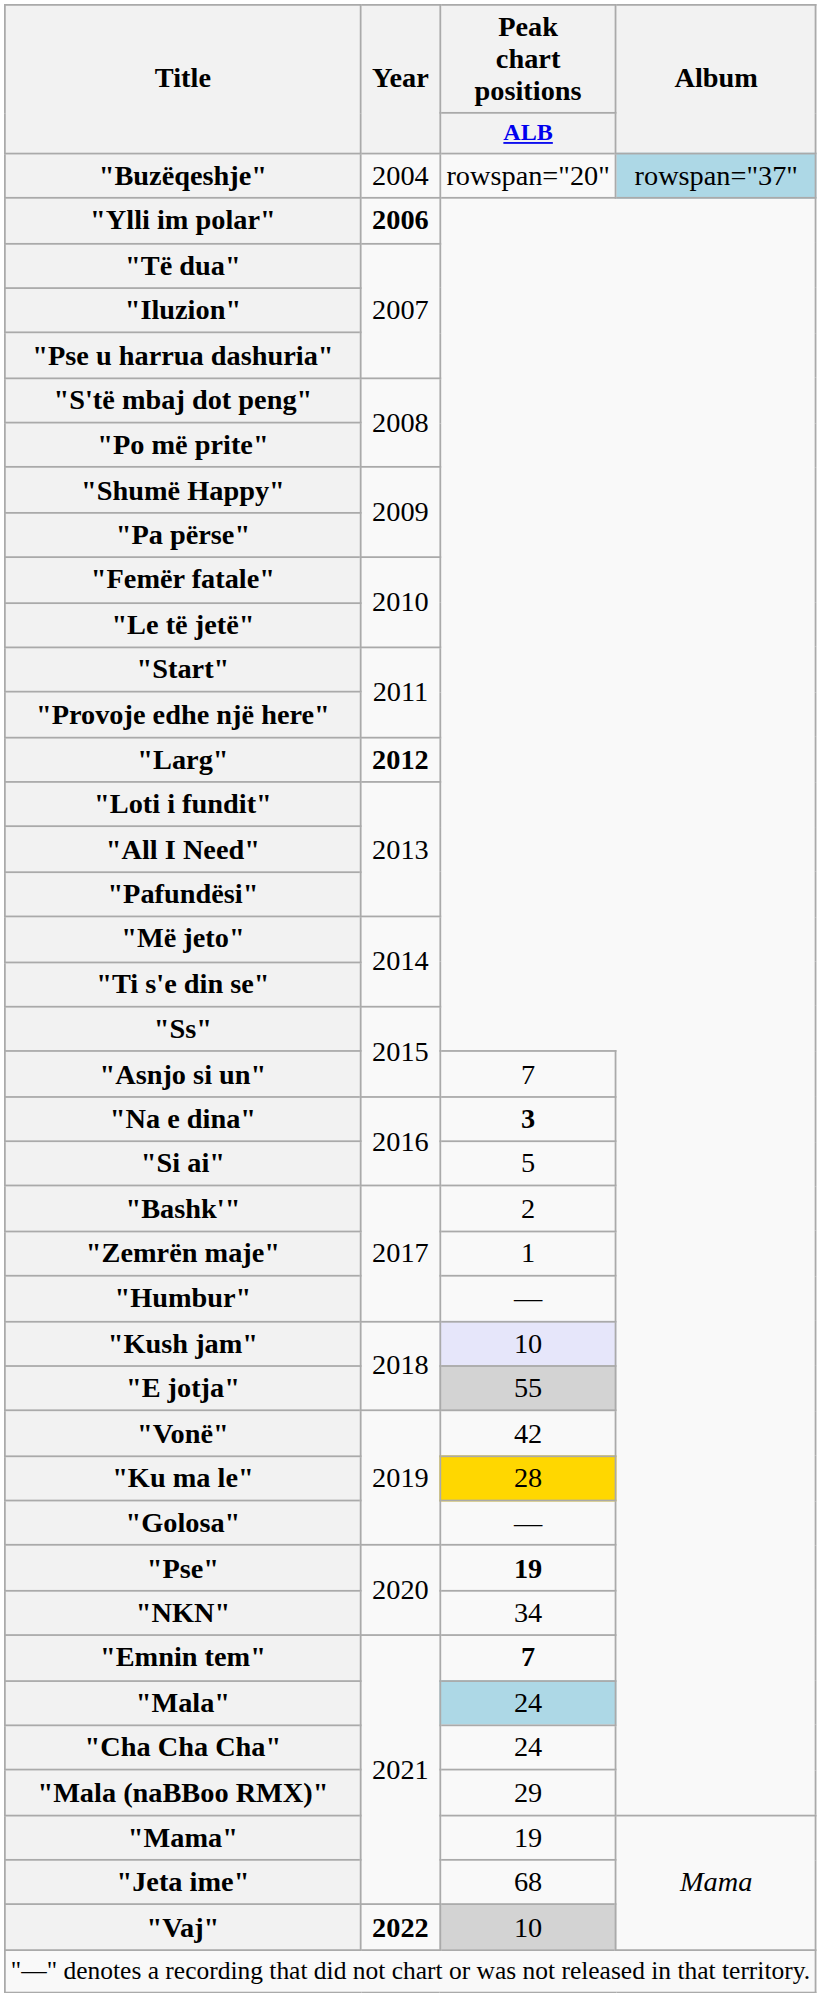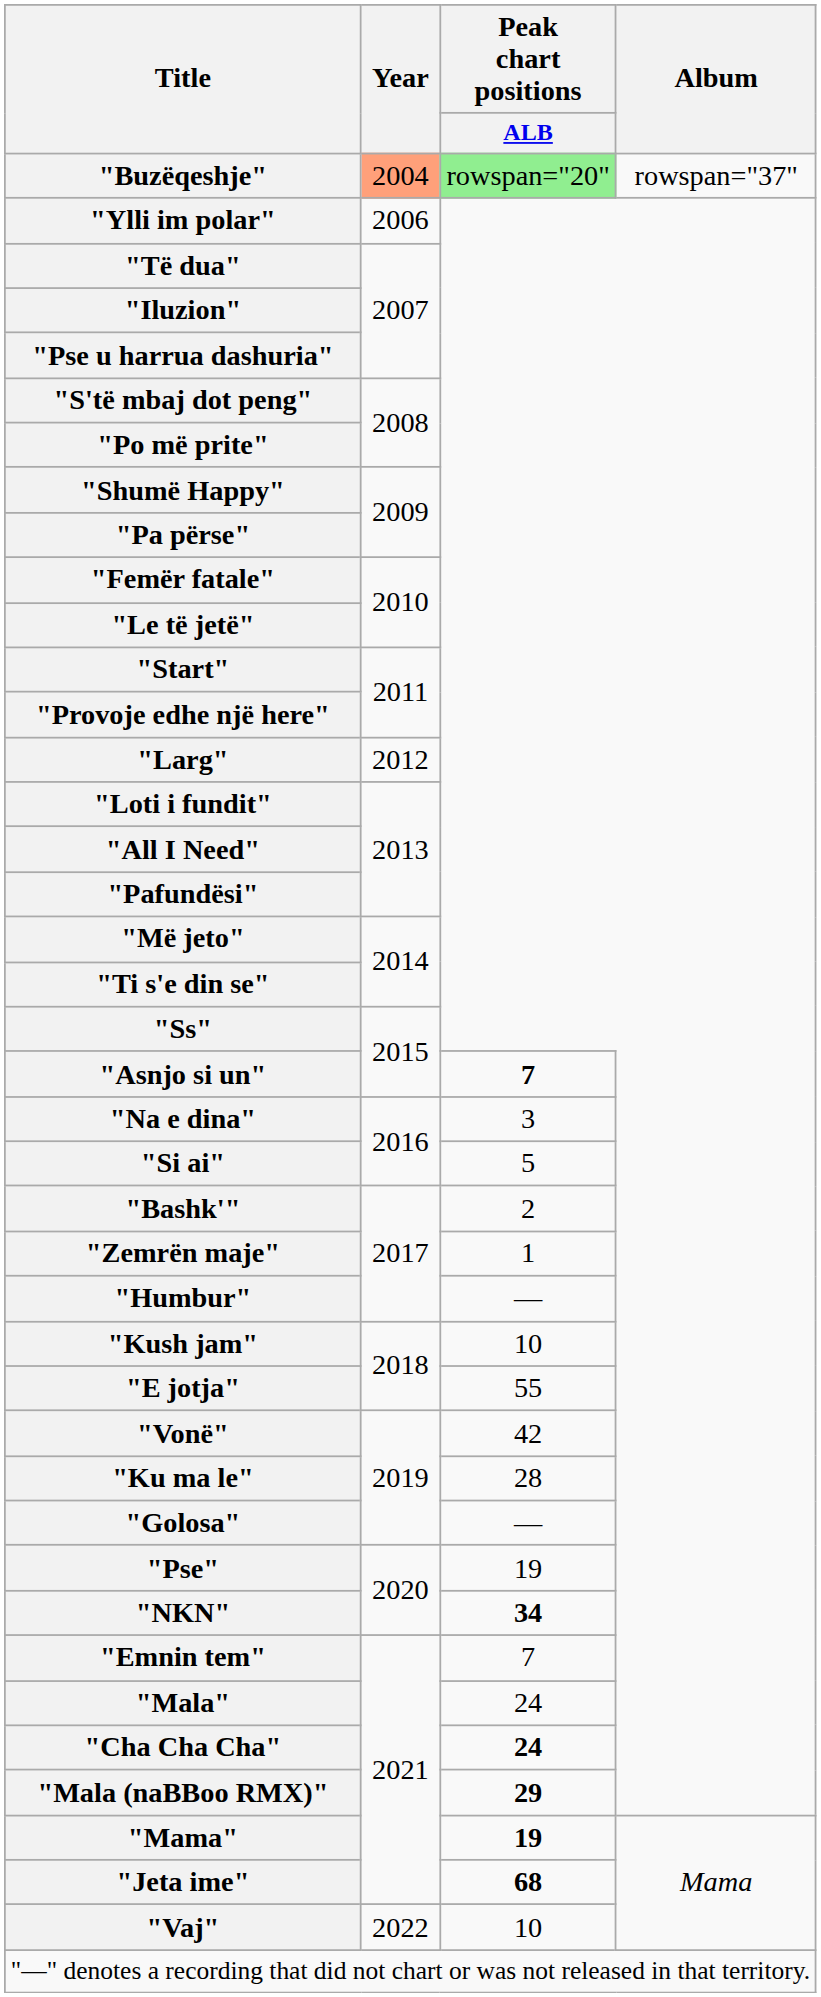"Buzëqeshje" | Year: no background -> lightsalmon background
"Buzëqeshje" | Peak chart positions / ALB: no background -> lightgreen background
"Buzëqeshje" | Album: lightblue background -> no background
"Ylli im polar" | Year: bold -> normal
"Larg" | Year: bold -> normal
"Asnjo si un" | Peak chart positions / ALB: normal -> bold
"Na e dina" | Peak chart positions / ALB: bold -> normal
"Kush jam" | Peak chart positions / ALB: lavender background -> no background
"E jotja" | Peak chart positions / ALB: lightgrey background -> no background
"Ku ma le" | Peak chart positions / ALB: gold background -> no background
"Pse" | Peak chart positions / ALB: bold -> normal
"NKN" | Peak chart positions / ALB: normal -> bold
"Emnin tem" | Peak chart positions / ALB: bold -> normal
"Mala" | Peak chart positions / ALB: lightblue background -> no background
"Cha Cha Cha" | Peak chart positions / ALB: normal -> bold
"Mala (naBBoo RMX)" | Peak chart positions / ALB: normal -> bold
"Mama" | Peak chart positions / ALB: normal -> bold
"Jeta ime" | Peak chart positions / ALB: normal -> bold
"Vaj" | Year: bold -> normal
"Vaj" | Peak chart positions / ALB: lightgrey background -> no background
